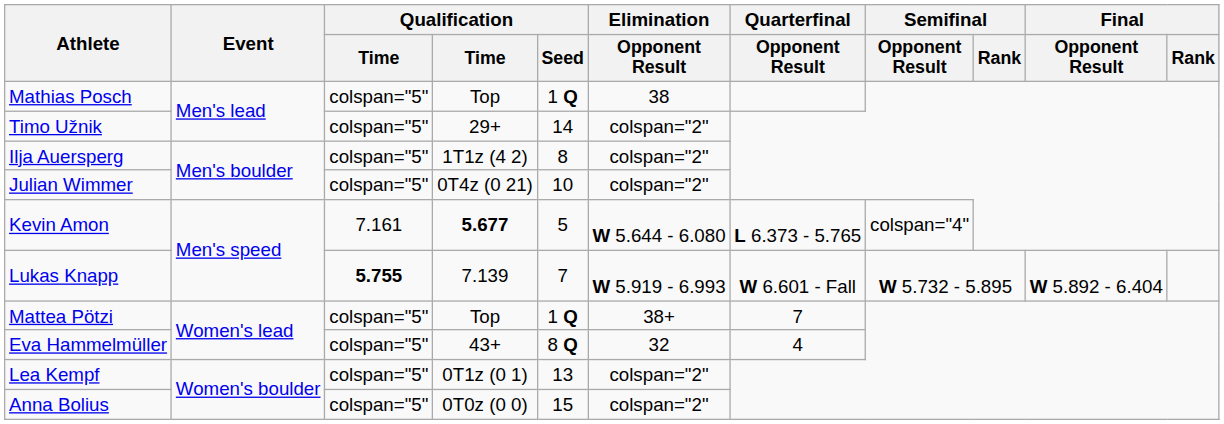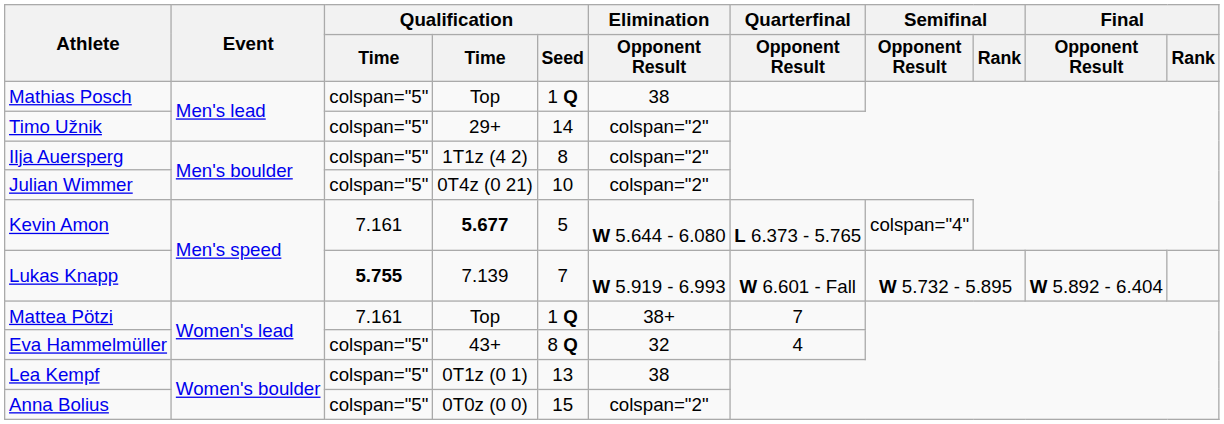Mattea Pötzi | column 3: colspan="5" -> 7.161
Lea Kempf | Elimination / Opponent Result: colspan="2" -> 38
